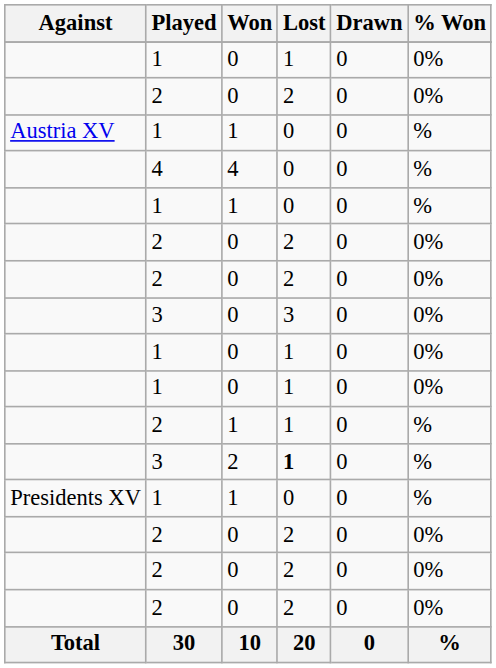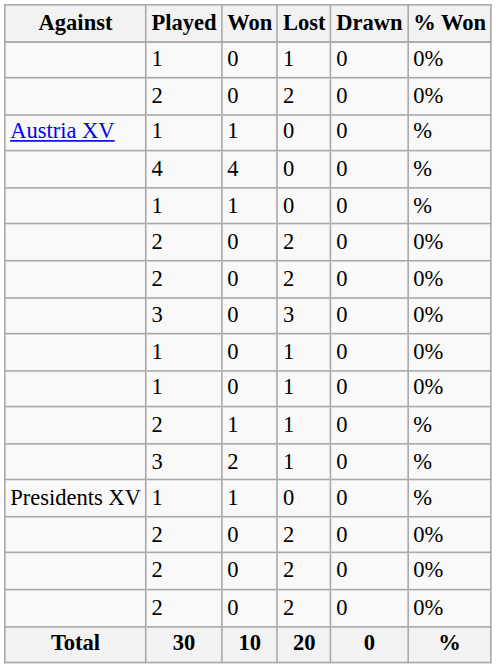3 / 2 | Lost: bold -> normal
